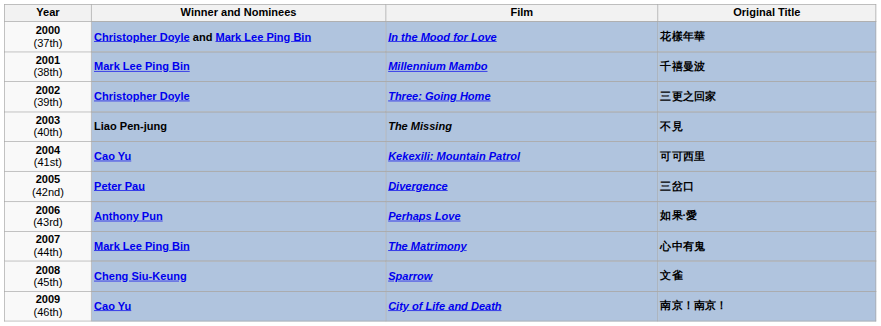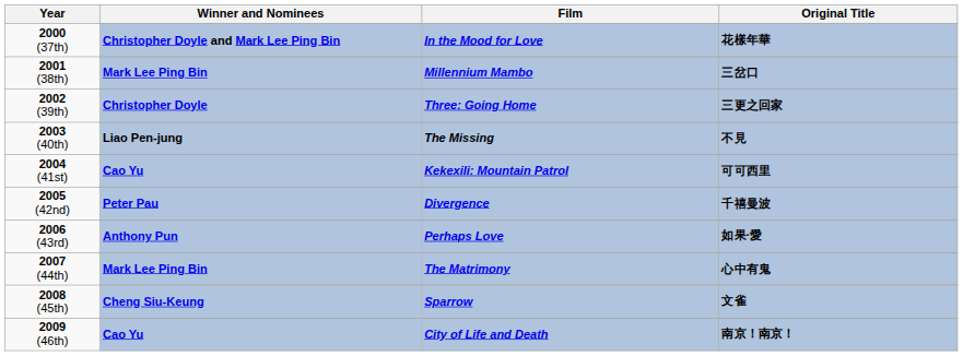Millennium Mambo | Original Title: 千禧曼波 -> 三岔口
Divergence | Original Title: 三岔口 -> 千禧曼波
